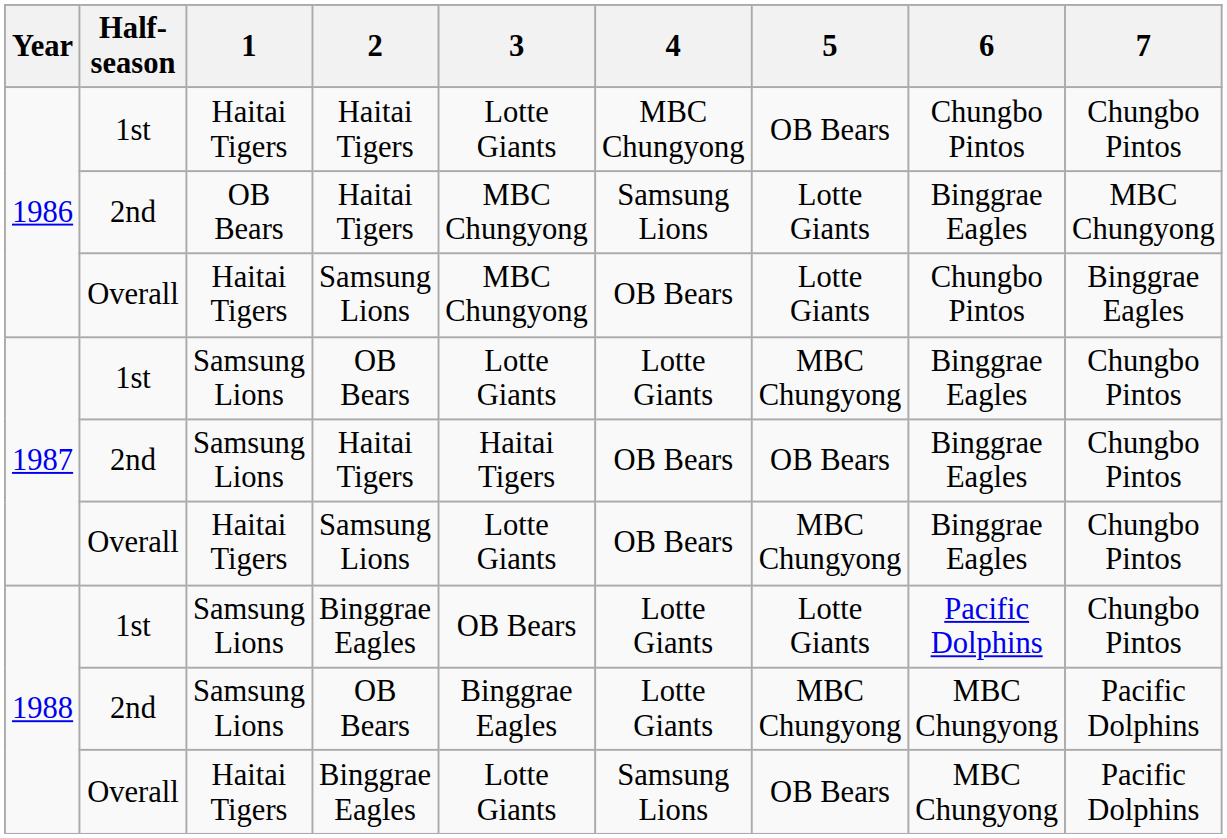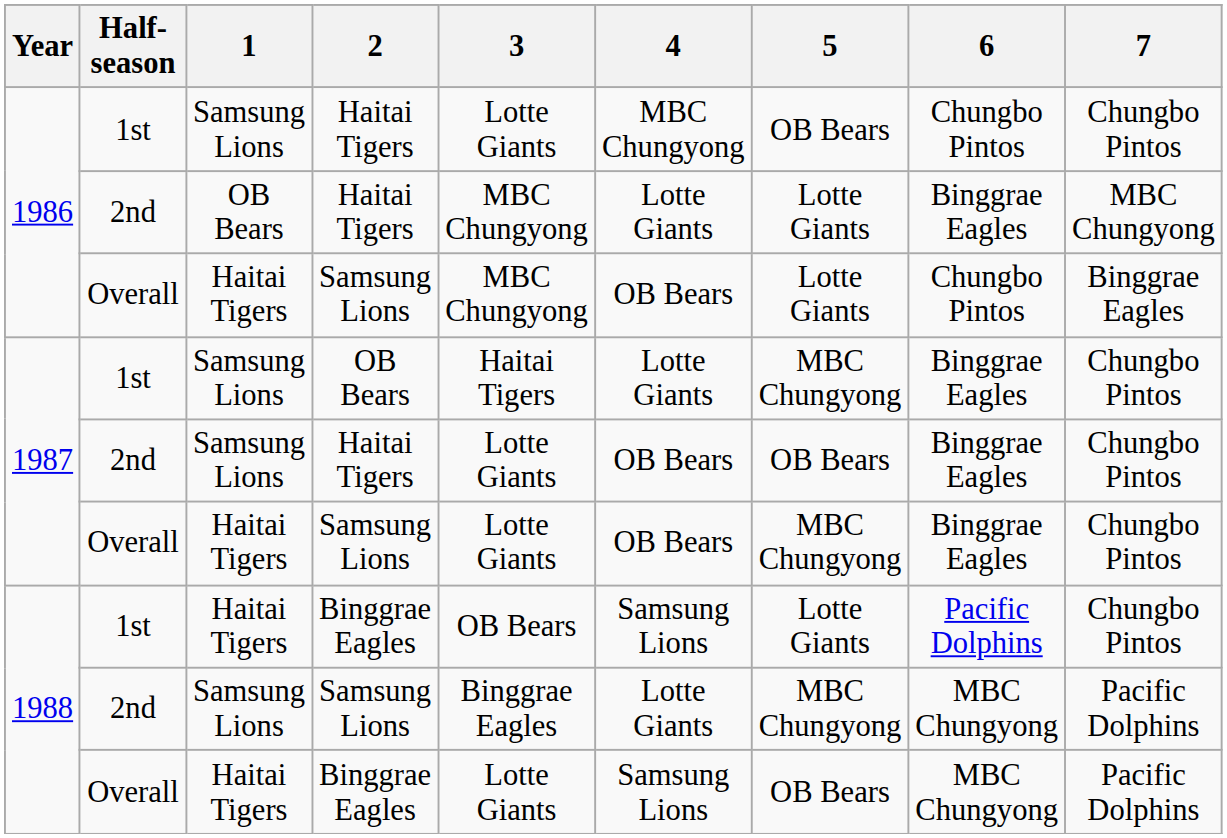row 2 | 1: Haitai Tigers -> Samsung Lions
row 3 | 4: Samsung Lions -> Lotte Giants
row 5 | 3: Lotte Giants -> Haitai Tigers
row 6 | 3: Haitai Tigers -> Lotte Giants
row 8 | 1: Samsung Lions -> Haitai Tigers
row 8 | 4: Lotte Giants -> Samsung Lions
row 9 | 2: OB Bears -> Samsung Lions
